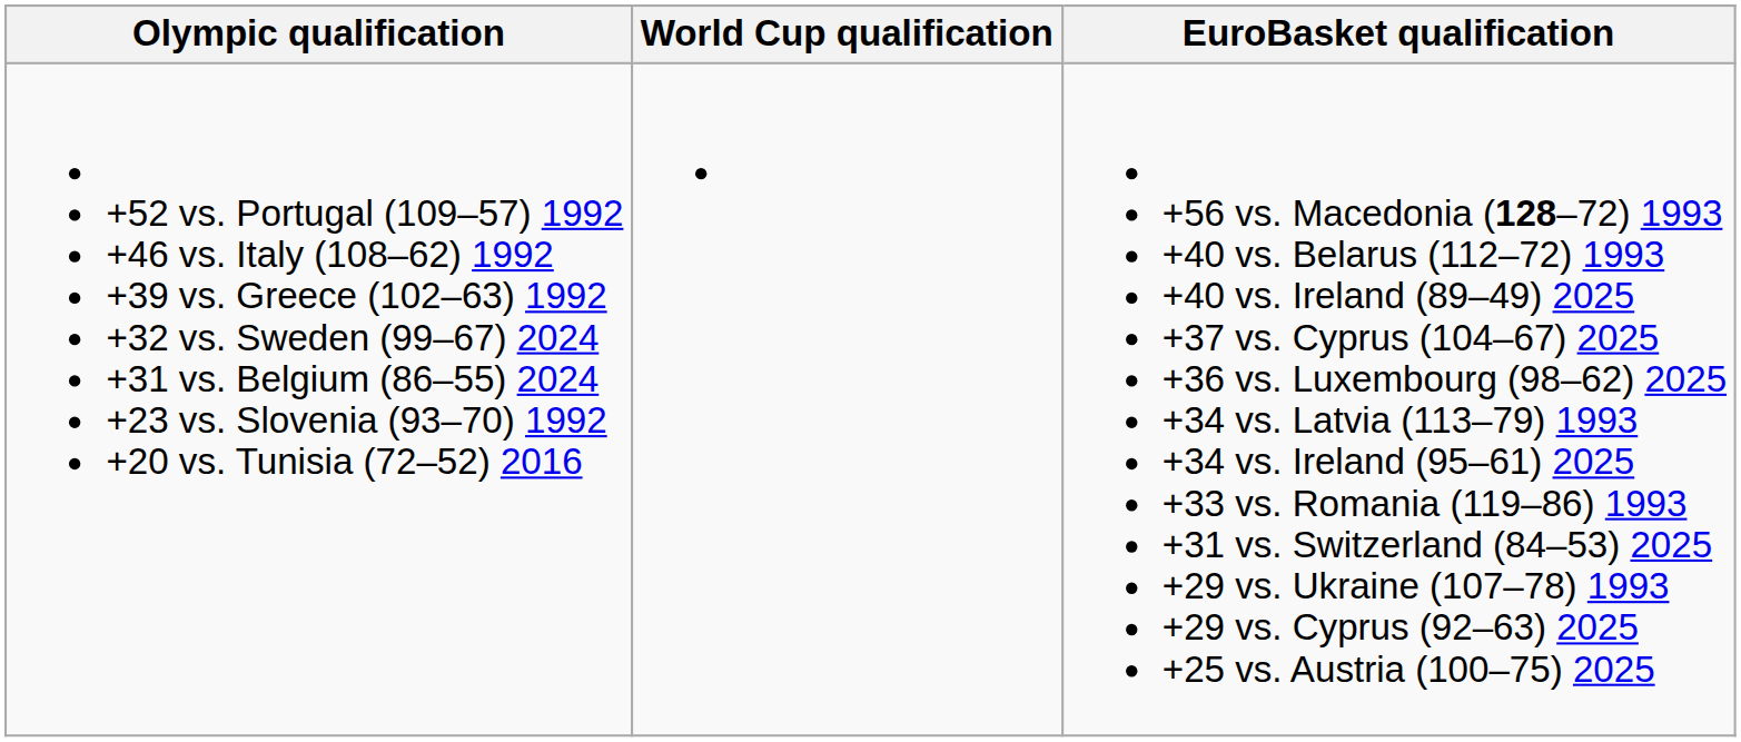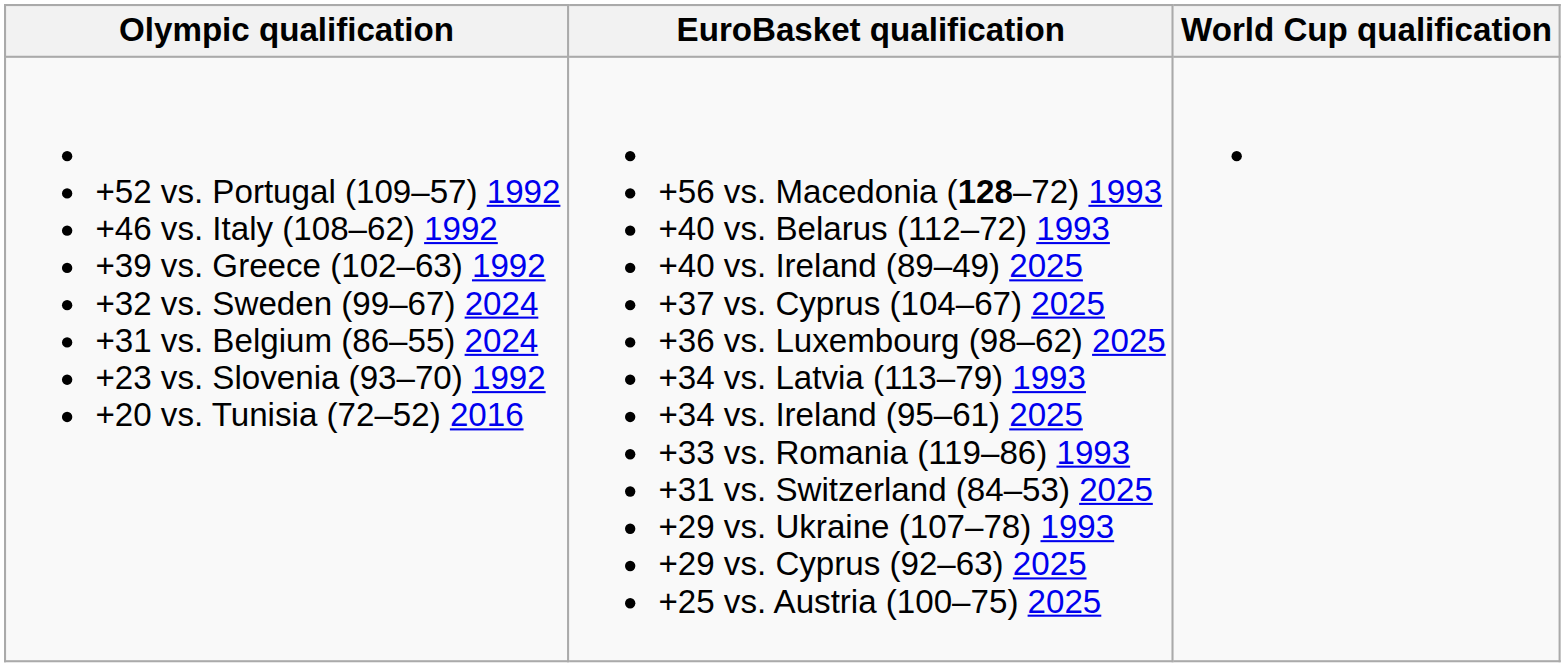columns swapped: World Cup qualification <-> EuroBasket qualification
